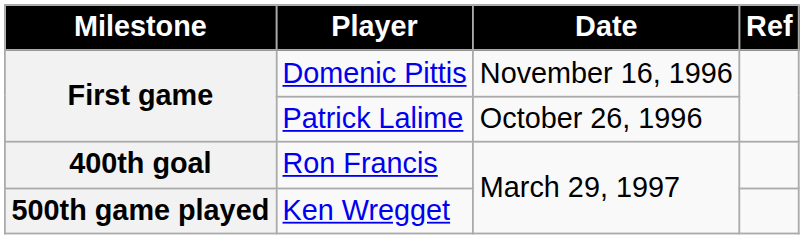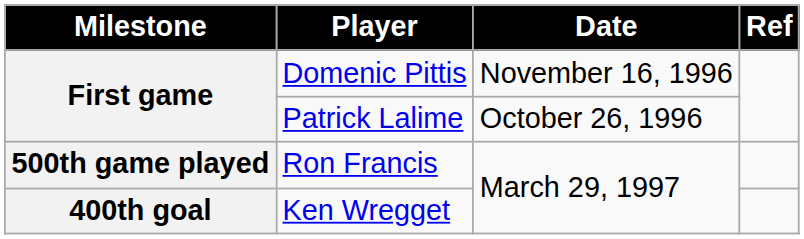Ron Francis | Milestone: 400th goal -> 500th game played
Ken Wregget | Milestone: 500th game played -> 400th goal
